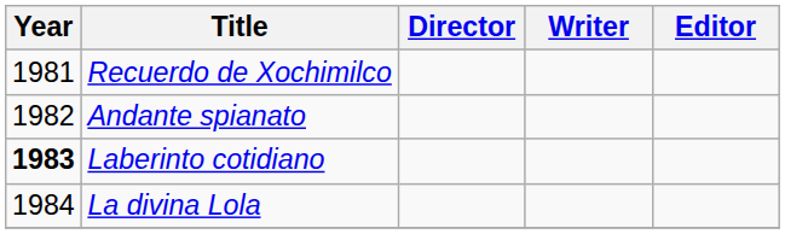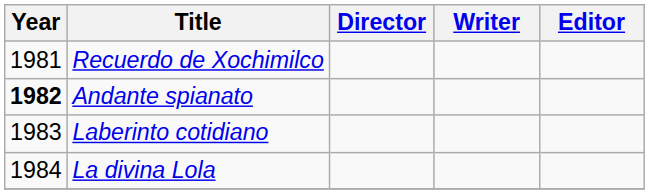Andante spianato | Year: normal -> bold
Laberinto cotidiano | Year: bold -> normal
